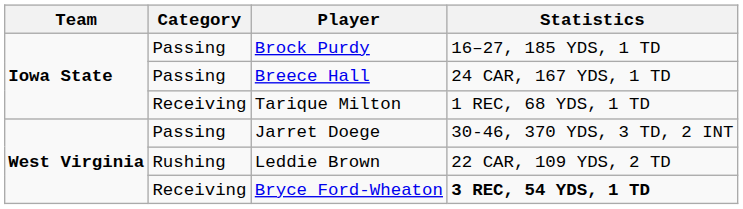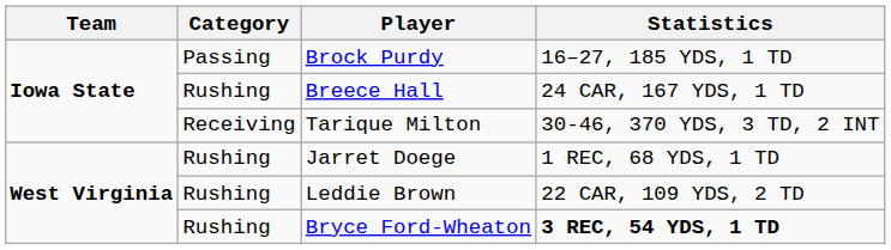Breece Hall | Category: Passing -> Rushing
Tarique Milton | Statistics: 1 REC, 68 YDS, 1 TD -> 30-46, 370 YDS, 3 TD, 2 INT
Jarret Doege | Category: Passing -> Rushing
Jarret Doege | Statistics: 30-46, 370 YDS, 3 TD, 2 INT -> 1 REC, 68 YDS, 1 TD
Bryce Ford-Wheaton | Category: Receiving -> Rushing
